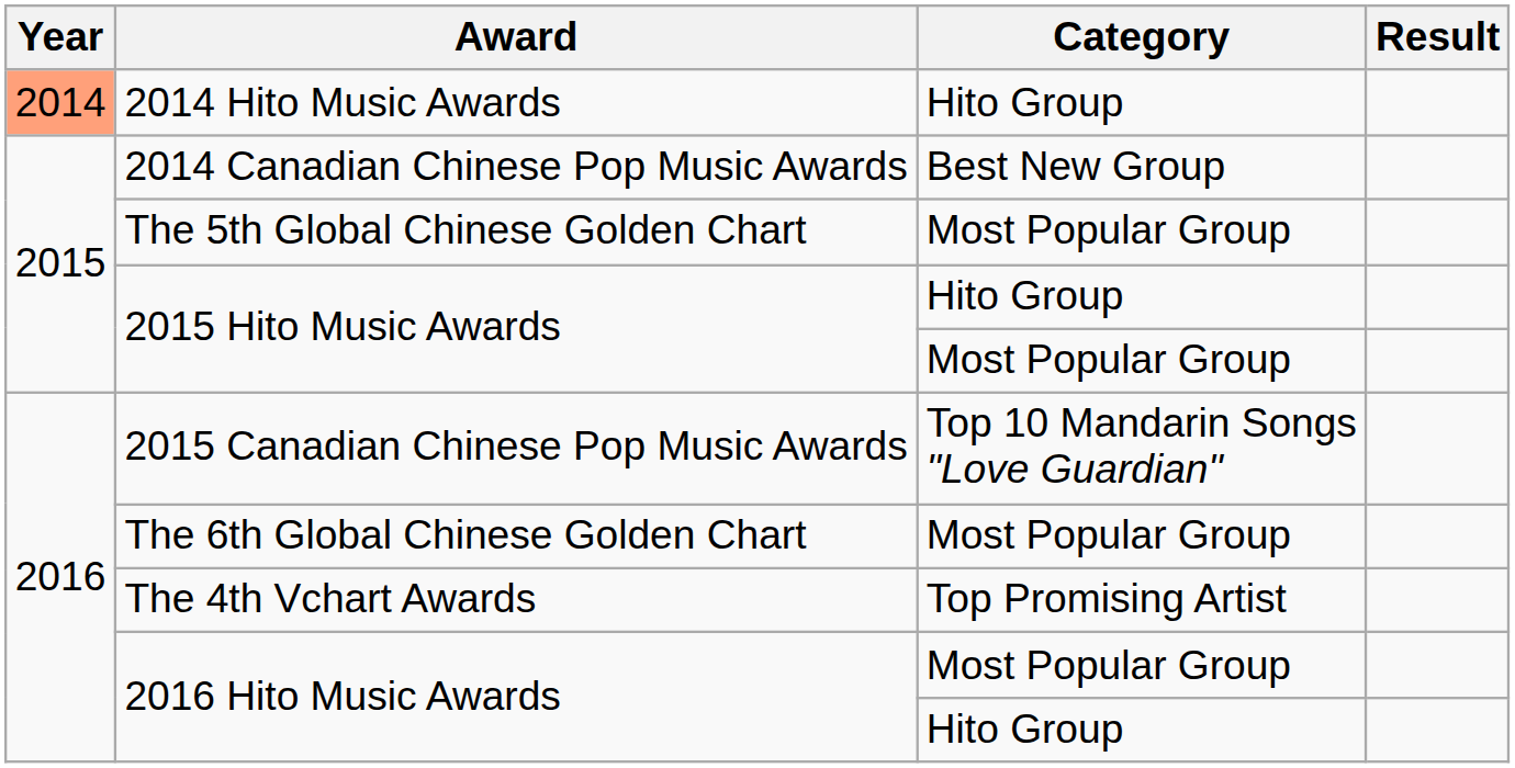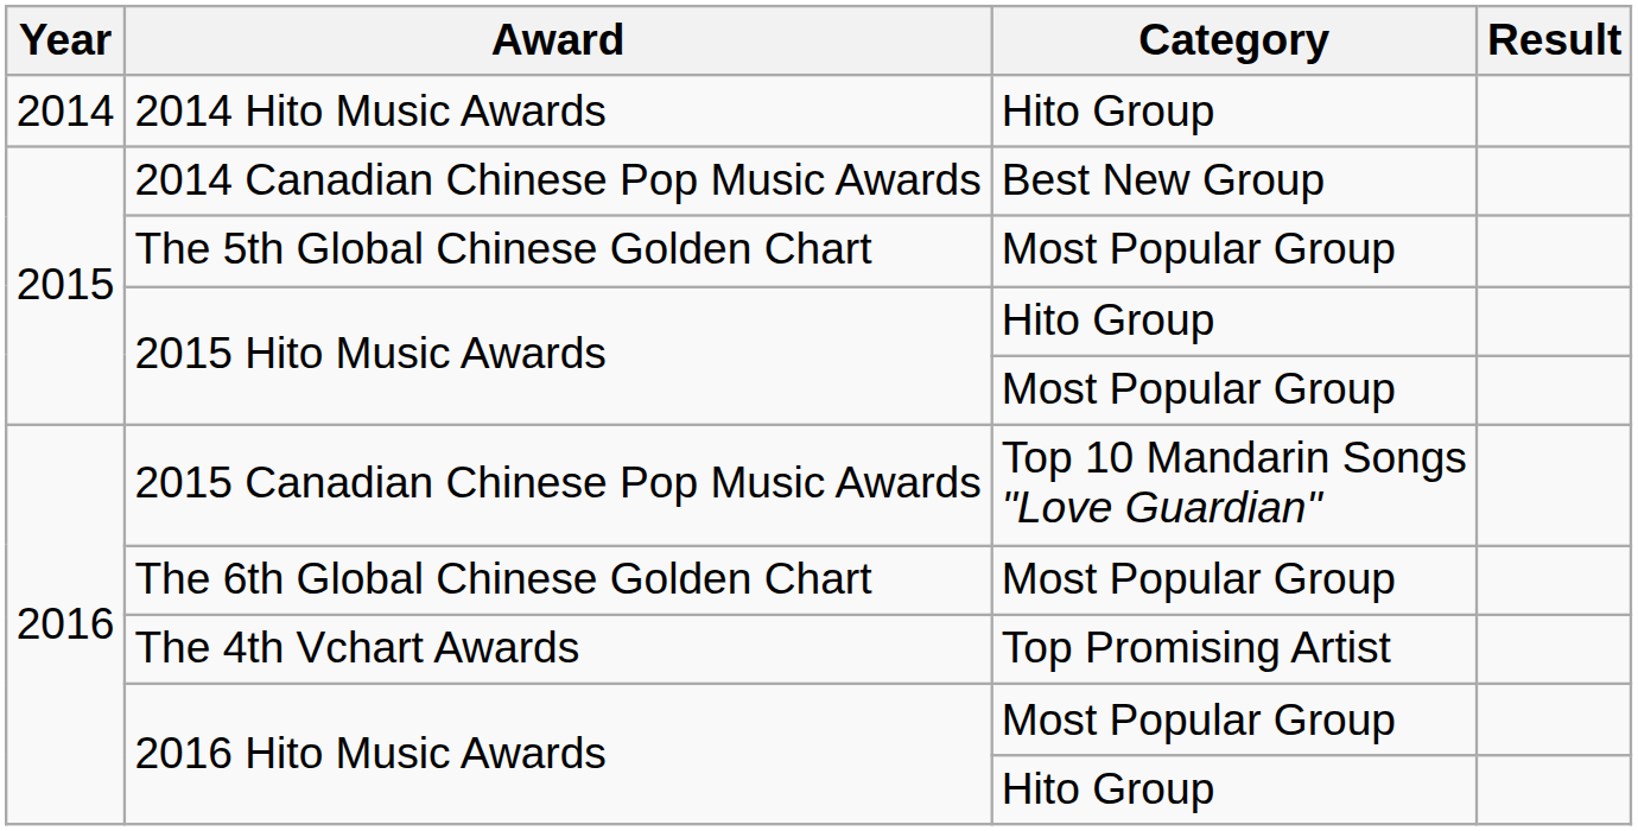2014 Hito Music Awards | Year: lightsalmon background -> no background
